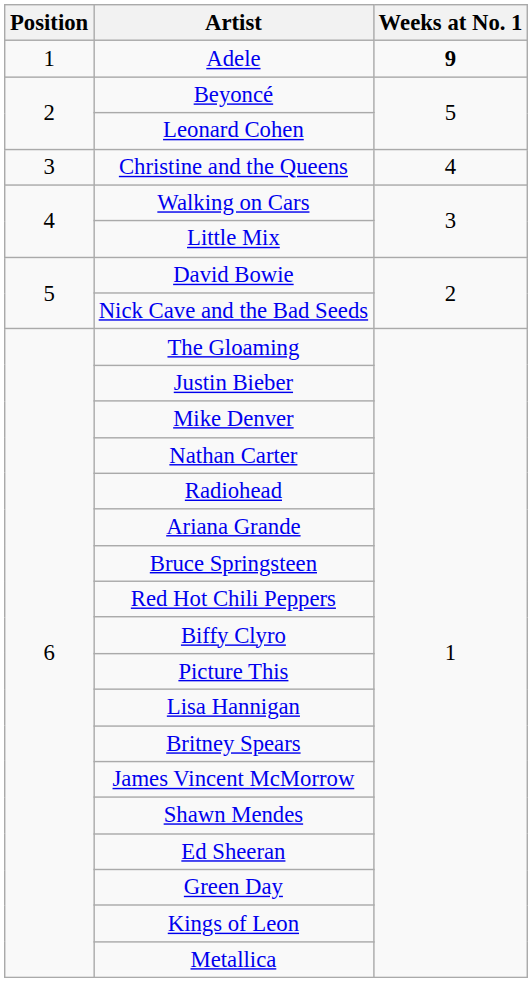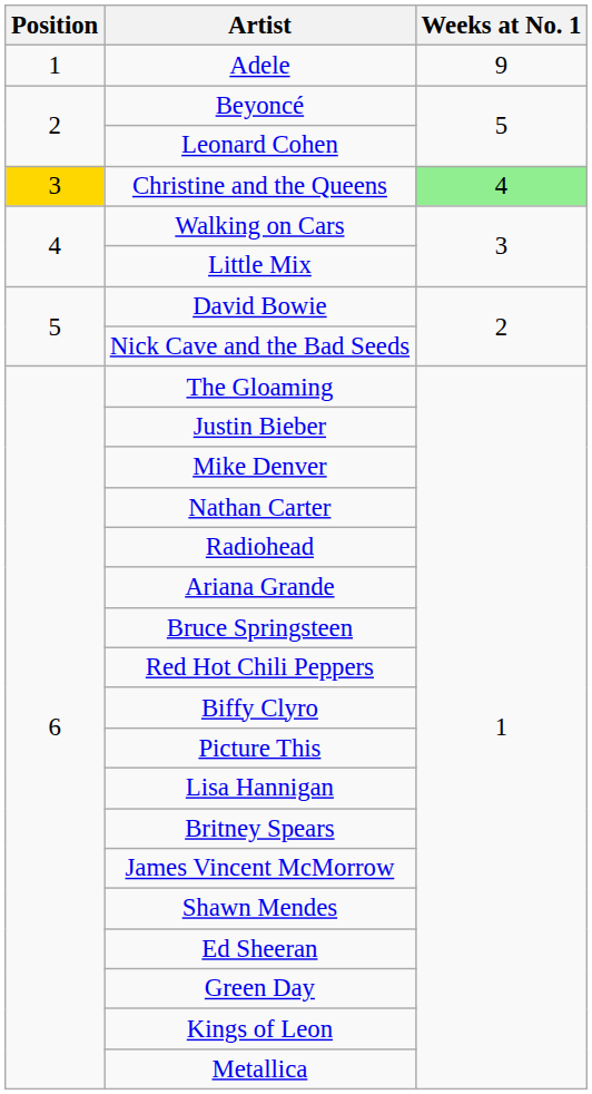Adele | Weeks at No. 1: bold -> normal
Christine and the Queens | Position: no background -> gold background
Christine and the Queens | Weeks at No. 1: no background -> lightgreen background
